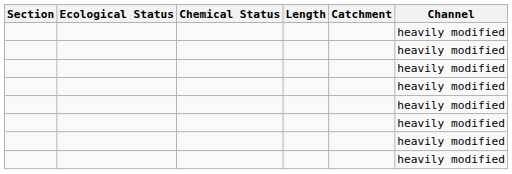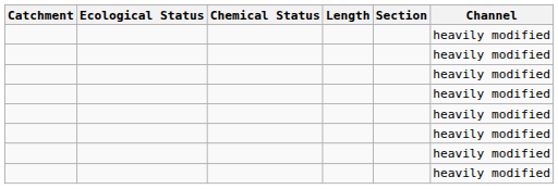columns swapped: Section <-> Catchment
